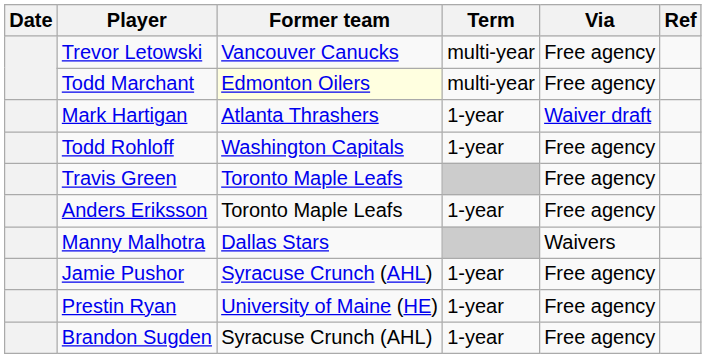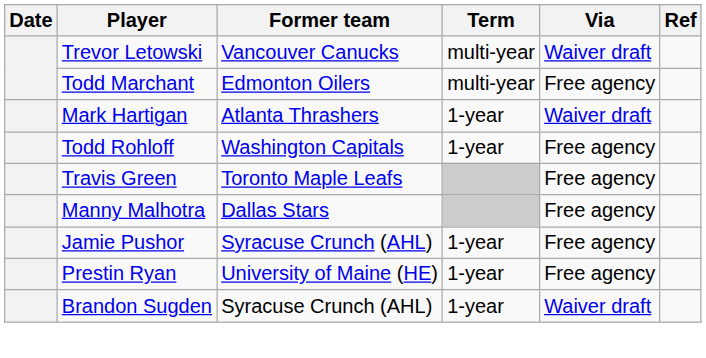Trevor Letowski | Via: Free agency -> Waiver draft
Todd Marchant | Former team: lightyellow background -> no background
- row: Anders Eriksson | Toronto Maple Leafs | 1-year | Free agency
Manny Malhotra | Via: Waivers -> Free agency
Brandon Sugden | Via: Free agency -> Waiver draft
